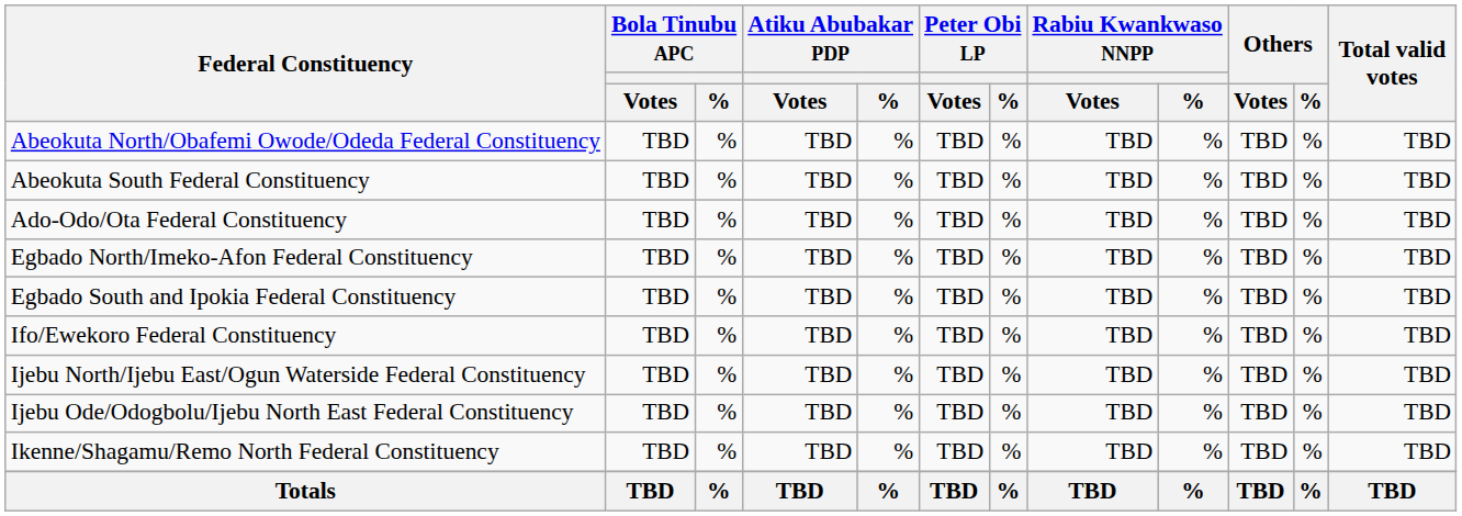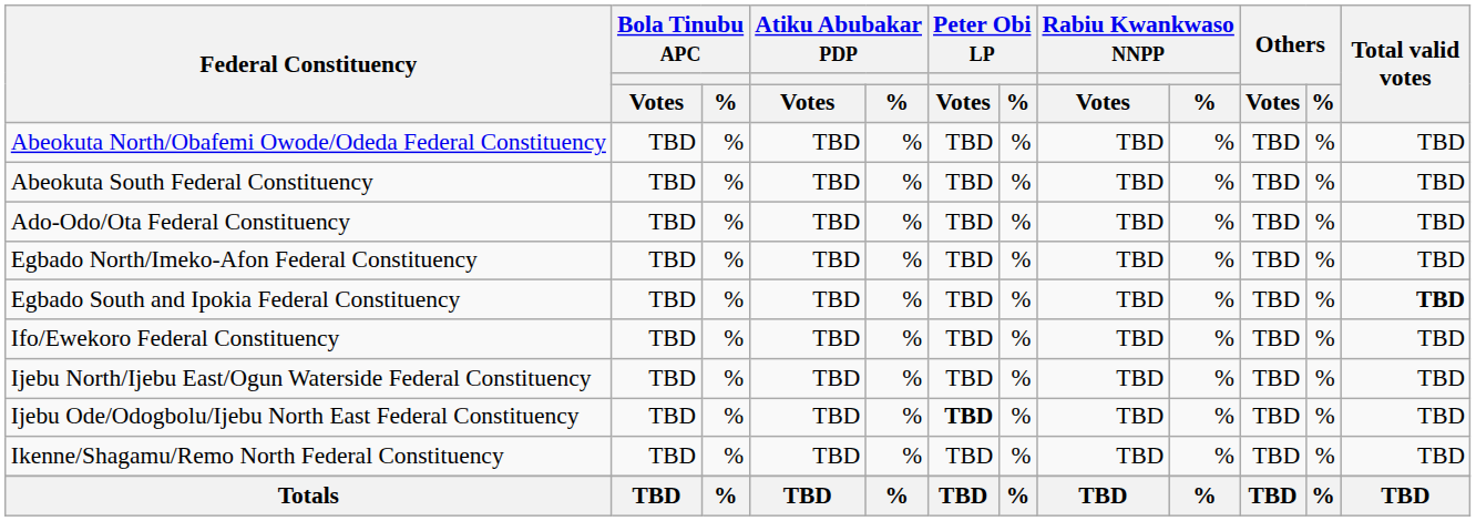Egbado South and Ipokia Federal Constituency | Total valid votes: normal -> bold
Ijebu Ode/Odogbolu/Ijebu North East Federal Constituency | Peter Obi LP / Votes: normal -> bold
